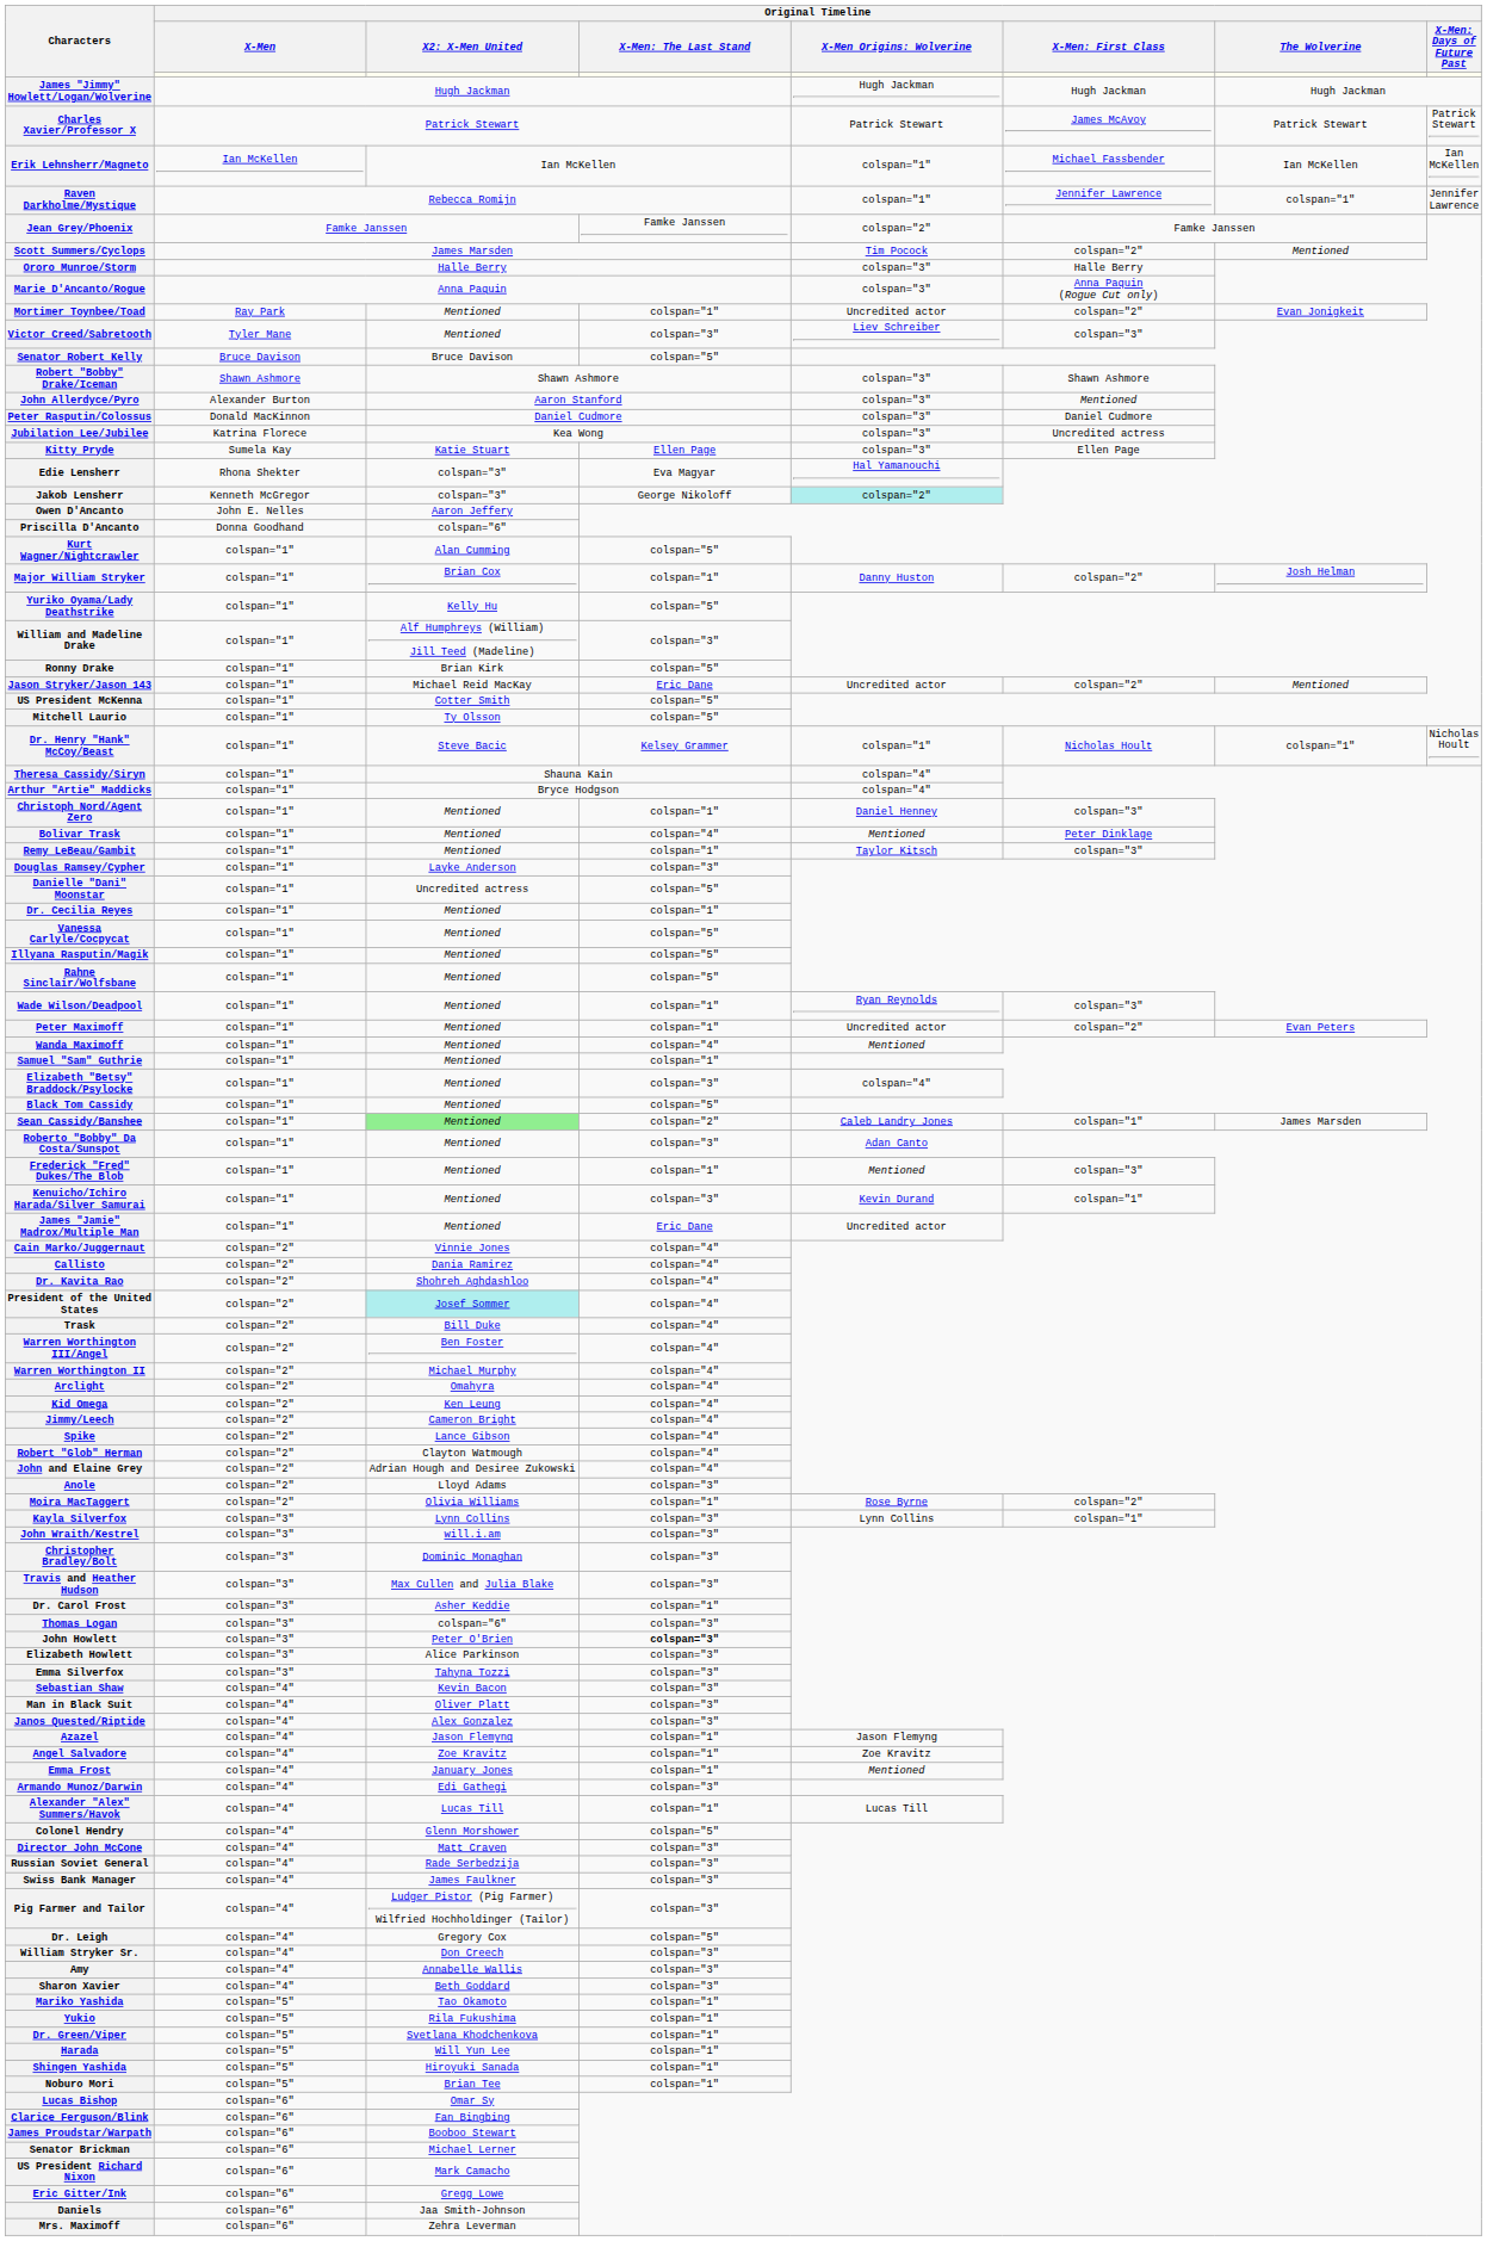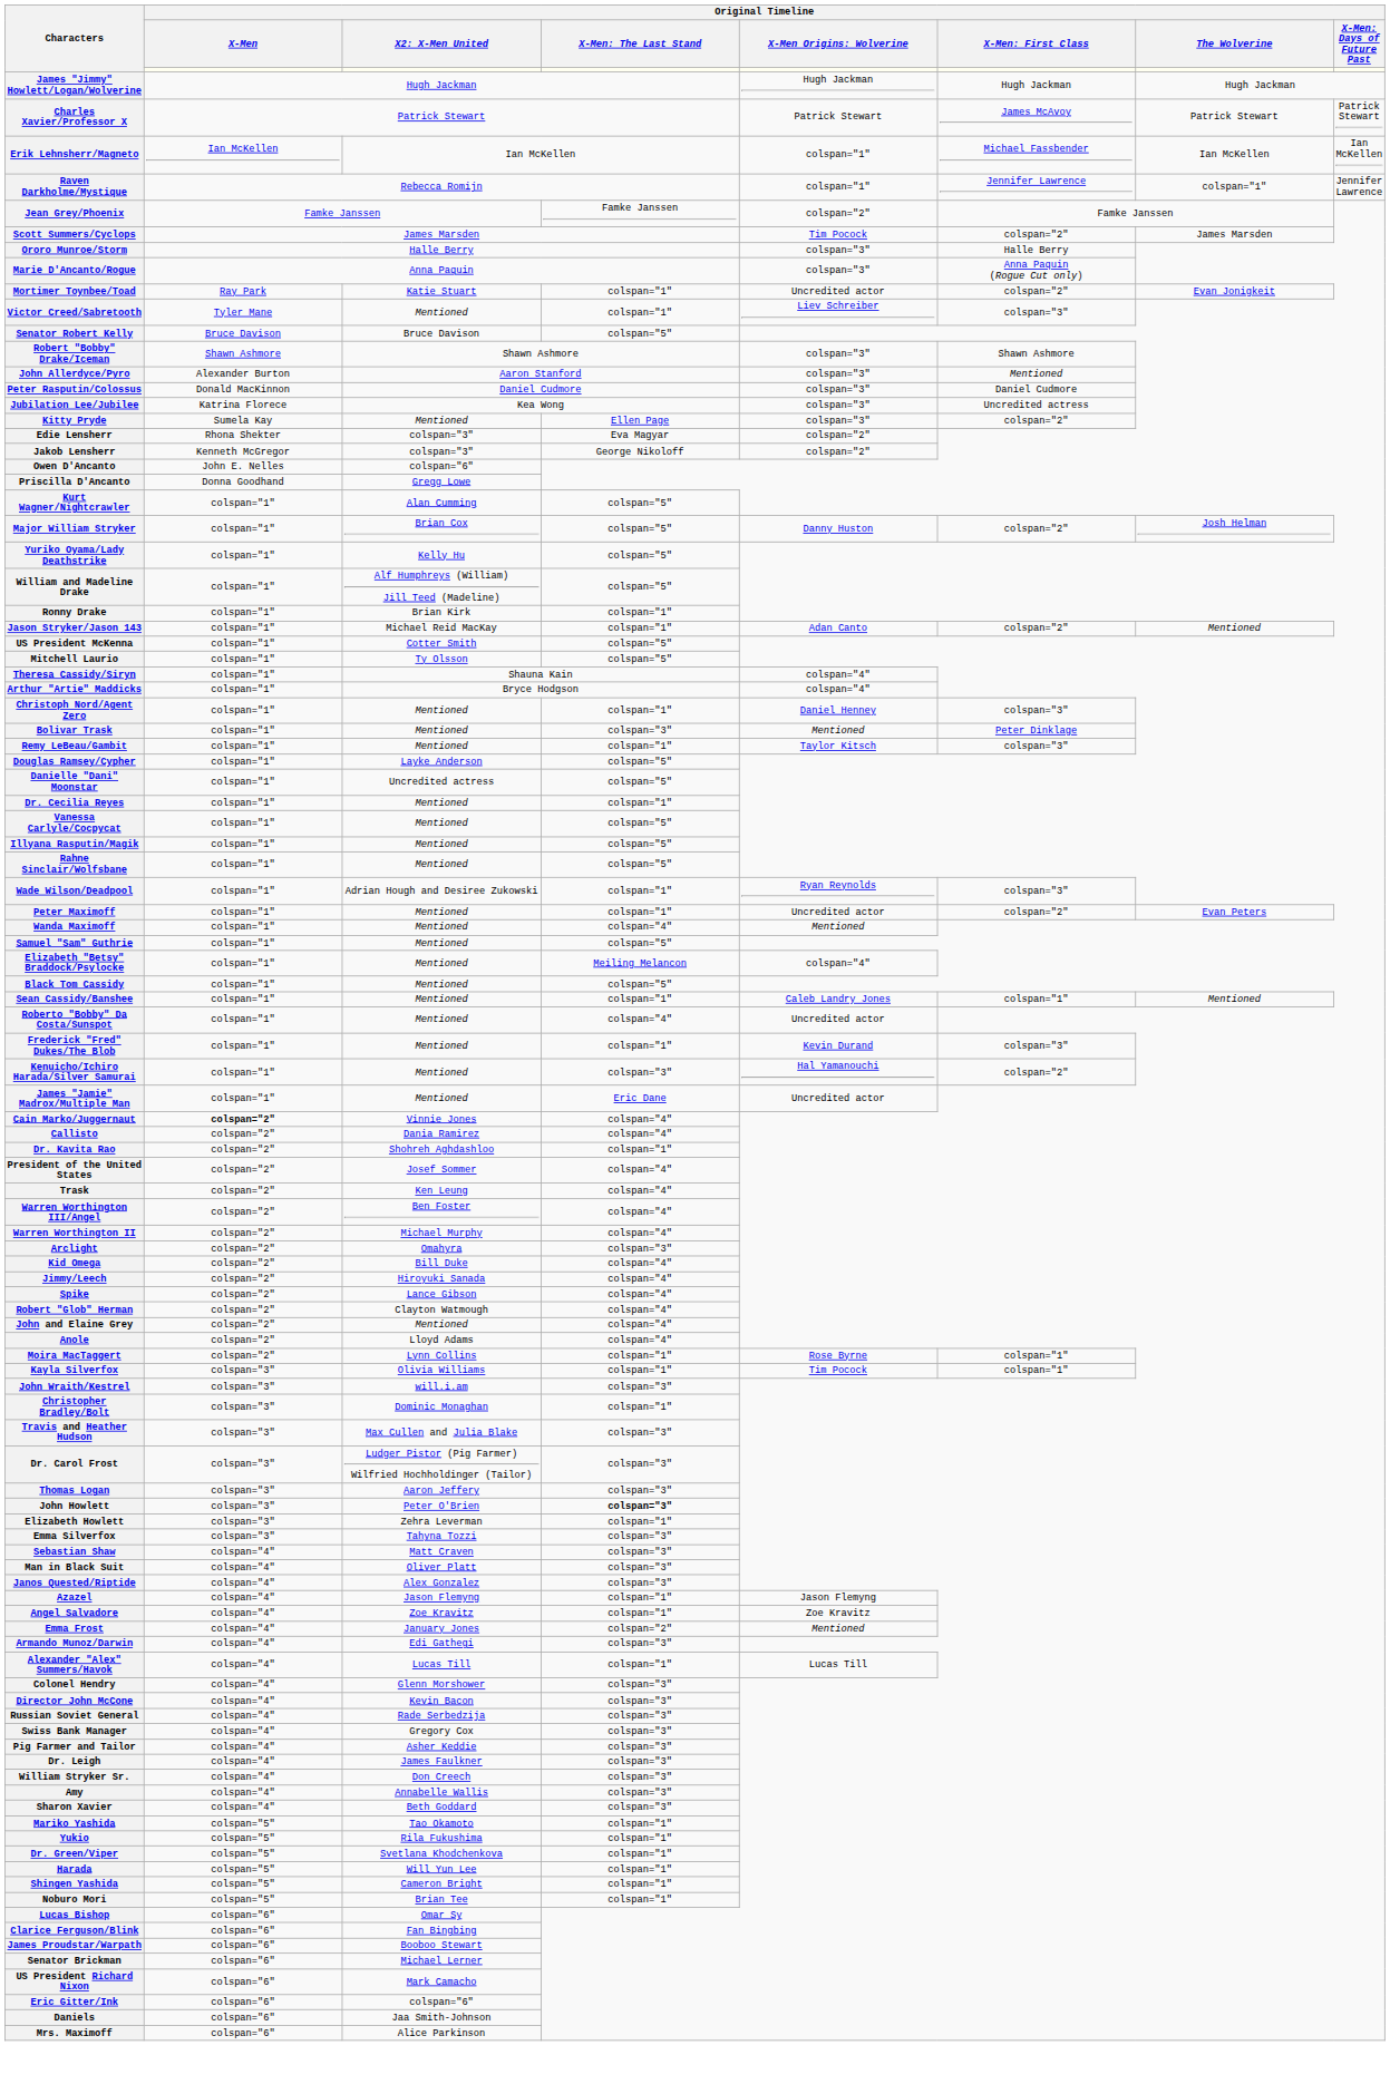Scott Summers/Cyclops | Original Timeline / The Wolverine: Mentioned -> James Marsden
Mortimer Toynbee/Toad | column 3: Mentioned -> Katie Stuart
Victor Creed/Sabretooth | column 4: colspan="3" -> colspan="1"
Kitty Pryde | column 3: Katie Stuart -> Mentioned
Kitty Pryde | column 6: Ellen Page -> colspan="2"
Edie Lensherr | column 5: Hal Yamanouchi -> colspan="2"
Jakob Lensherr | column 5: paleturquoise background -> no background
Owen D'Ancanto | column 3: Aaron Jeffery -> colspan="6"
Priscilla D'Ancanto | column 3: colspan="6" -> Gregg Lowe
Major William Stryker | column 4: colspan="1" -> colspan="5"
William and Madeline Drake | column 4: colspan="3" -> colspan="5"
Ronny Drake | column 4: colspan="5" -> colspan="1"
Jason Stryker/Jason 143 | column 4: Eric Dane -> colspan="1"
Jason Stryker/Jason 143 | column 5: Uncredited actor -> Adan Canto
- row: Dr. Henry "Hank" McCoy/Beast | colspan="1" | Steve Bacic | Kelsey Grammer | colspan="1" | Nicholas Hoult | colspan="1" | Nicholas Hoult
Bolivar Trask | column 4: colspan="4" -> colspan="3"
Douglas Ramsey/Cypher | column 4: colspan="3" -> colspan="5"
Wade Wilson/Deadpool | column 3: Mentioned -> Adrian Hough and Desiree Zukowski
Samuel "Sam" Guthrie | column 4: colspan="1" -> colspan="5"
Elizabeth "Betsy" Braddock/Psylocke | column 4: colspan="3" -> Meiling Melancon
Sean Cassidy/Banshee | column 3: lightgreen background -> no background
Sean Cassidy/Banshee | column 4: colspan="2" -> colspan="1"
Sean Cassidy/Banshee | Original Timeline / The Wolverine: James Marsden -> Mentioned
Roberto "Bobby" Da Costa/Sunspot | column 4: colspan="3" -> colspan="4"
Roberto "Bobby" Da Costa/Sunspot | column 5: Adan Canto -> Uncredited actor
Frederick "Fred" Dukes/The Blob | column 5: Mentioned -> Kevin Durand
Kenuicho/Ichiro Harada/Silver Samurai | column 5: Kevin Durand -> Hal Yamanouchi
Kenuicho/Ichiro Harada/Silver Samurai | column 6: colspan="1" -> colspan="2"
Cain Marko/Juggernaut | Original Timeline / X-Men: normal -> bold
Dr. Kavita Rao | column 4: colspan="4" -> colspan="1"
President of the United States | column 3: paleturquoise background -> no background
Trask | column 3: Bill Duke -> Ken Leung
Arclight | column 4: colspan="4" -> colspan="3"
Kid Omega | column 3: Ken Leung -> Bill Duke
Jimmy/Leech | column 3: Cameron Bright -> Hiroyuki Sanada
John and Elaine Grey | column 3: Adrian Hough and Desiree Zukowski -> Mentioned
Anole | column 4: colspan="3" -> colspan="4"
Moira MacTaggert | column 3: Olivia Williams -> Lynn Collins
Moira MacTaggert | column 6: colspan="2" -> colspan="1"
Kayla Silverfox | column 3: Lynn Collins -> Olivia Williams
Kayla Silverfox | column 4: colspan="3" -> colspan="1"
Kayla Silverfox | column 5: Lynn Collins -> Tim Pocock
Christopher Bradley/Bolt | column 4: colspan="3" -> colspan="1"
Dr. Carol Frost | column 3: Asher Keddie -> Ludger Pistor (Pig Farmer) Wilfried Hochholdinger (Tailor)
Dr. Carol Frost | column 4: colspan="1" -> colspan="3"
Thomas Logan | column 3: colspan="6" -> Aaron Jeffery
Elizabeth Howlett | column 3: Alice Parkinson -> Zehra Leverman
Elizabeth Howlett | column 4: colspan="3" -> colspan="1"
Sebastian Shaw | column 3: Kevin Bacon -> Matt Craven
Emma Frost | column 4: colspan="1" -> colspan="2"
Colonel Hendry | column 4: colspan="5" -> colspan="3"
Director John McCone | column 3: Matt Craven -> Kevin Bacon
Swiss Bank Manager | column 3: James Faulkner -> Gregory Cox
Pig Farmer and Tailor | column 3: Ludger Pistor (Pig Farmer) Wilfried Hochholdinger (Tailor) -> Asher Keddie
Dr. Leigh | column 3: Gregory Cox -> James Faulkner
Dr. Leigh | column 4: colspan="5" -> colspan="3"
Shingen Yashida | column 3: Hiroyuki Sanada -> Cameron Bright
Eric Gitter/Ink | column 3: Gregg Lowe -> colspan="6"
Mrs. Maximoff | column 3: Zehra Leverman -> Alice Parkinson
